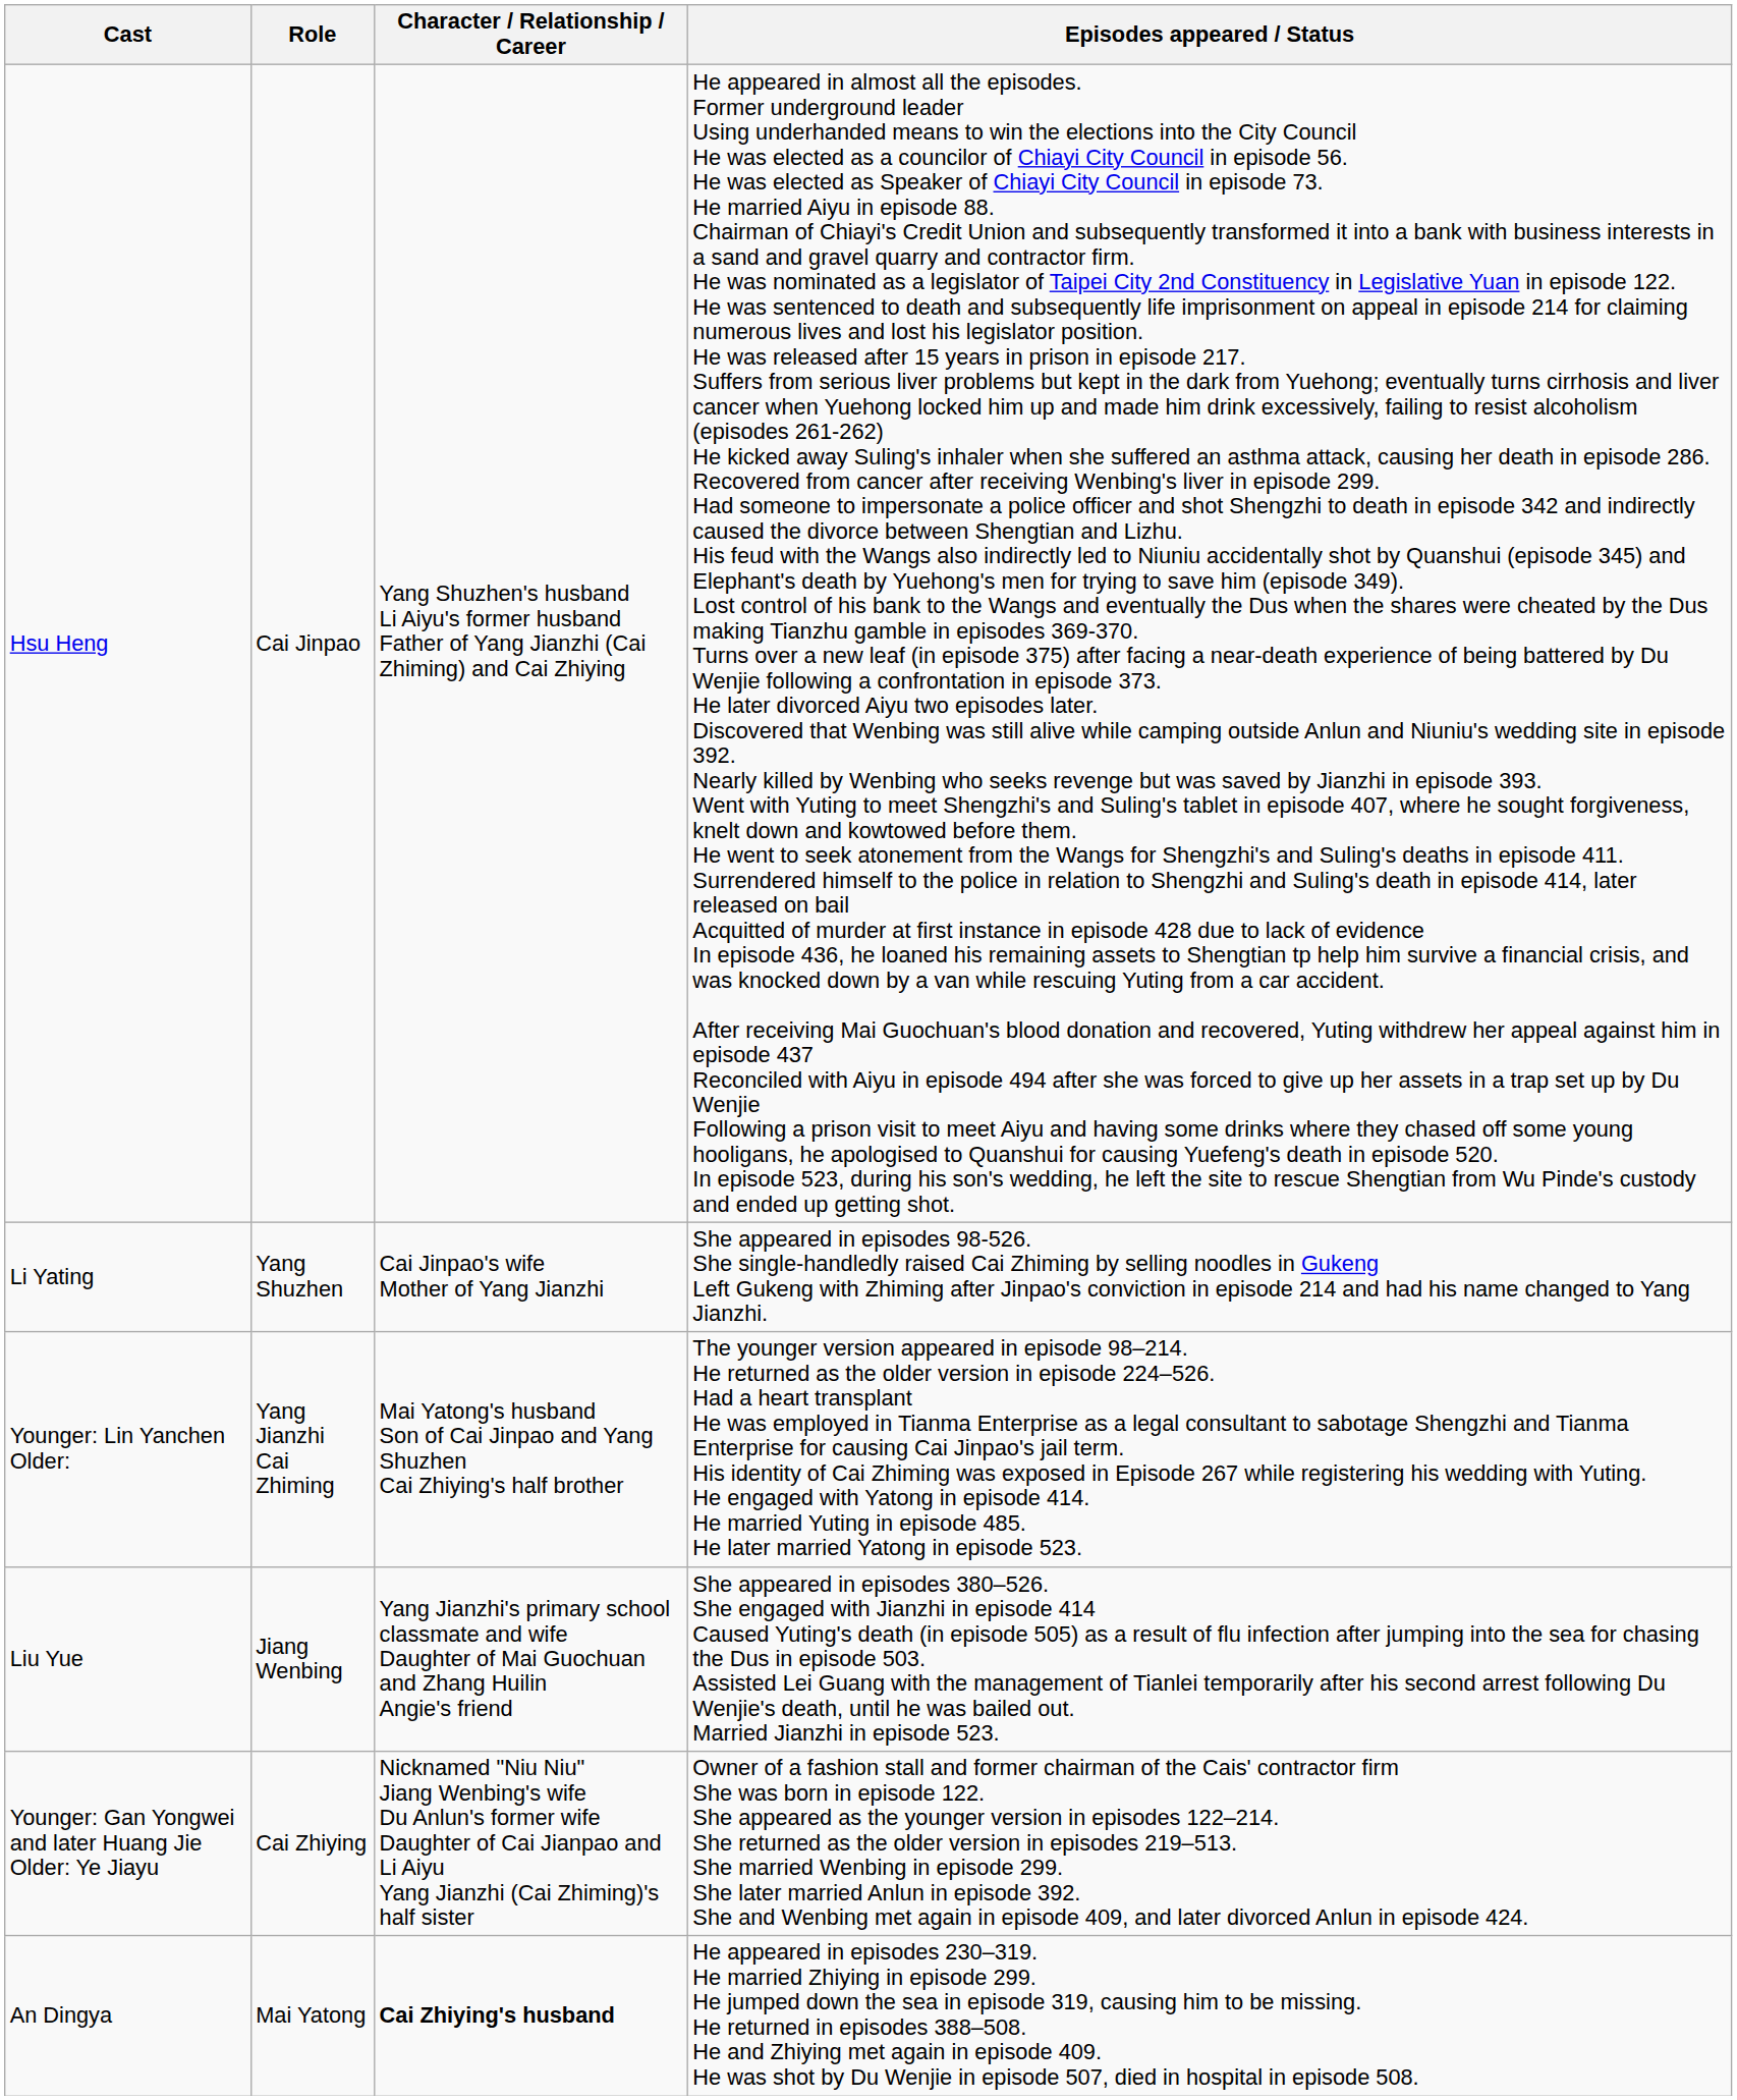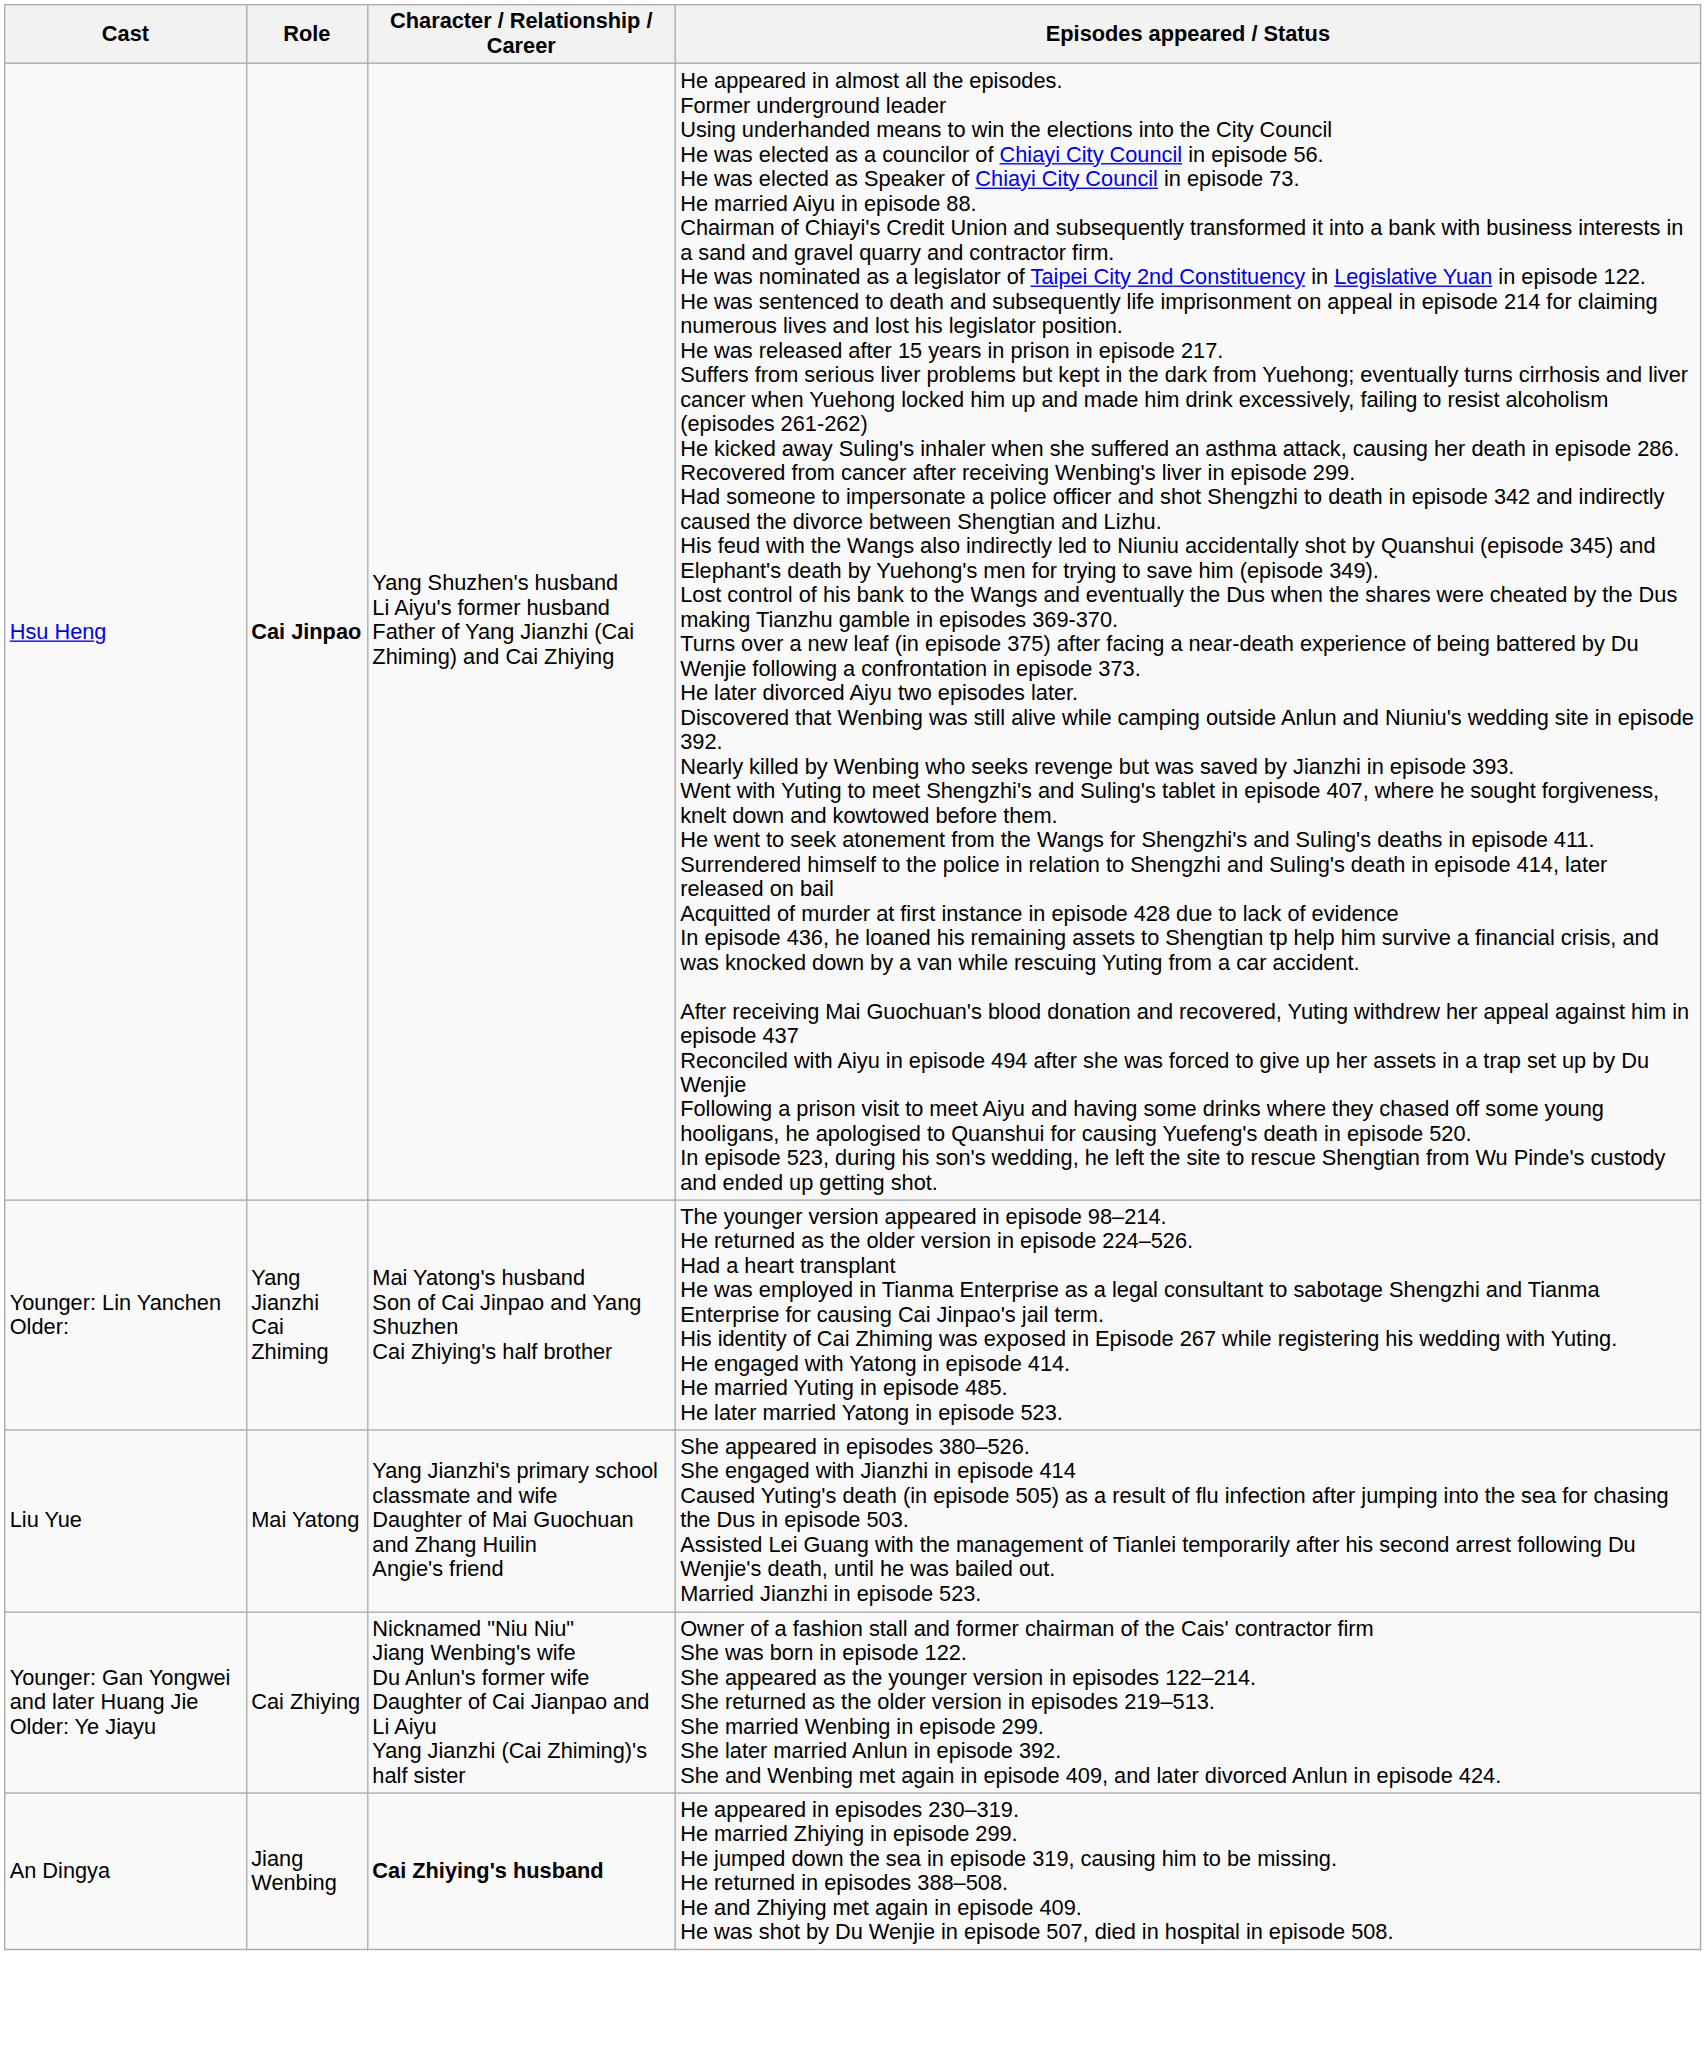Hsu Heng | Role: normal -> bold
- row: Li Yating | Yang Shuzhen | Cai Jinpao's wife Mother of Yang Jianzhi | She appeared in episodes 98-526. She single-handledly raised Cai Zhiming by selling noodles in Gukeng Left Gukeng with Zhiming after Jinpao's conviction in episode 214 and had his name changed to Yang Jianzhi.
Liu Yue | Role: Jiang Wenbing -> Mai Yatong
An Dingya | Role: Mai Yatong -> Jiang Wenbing
